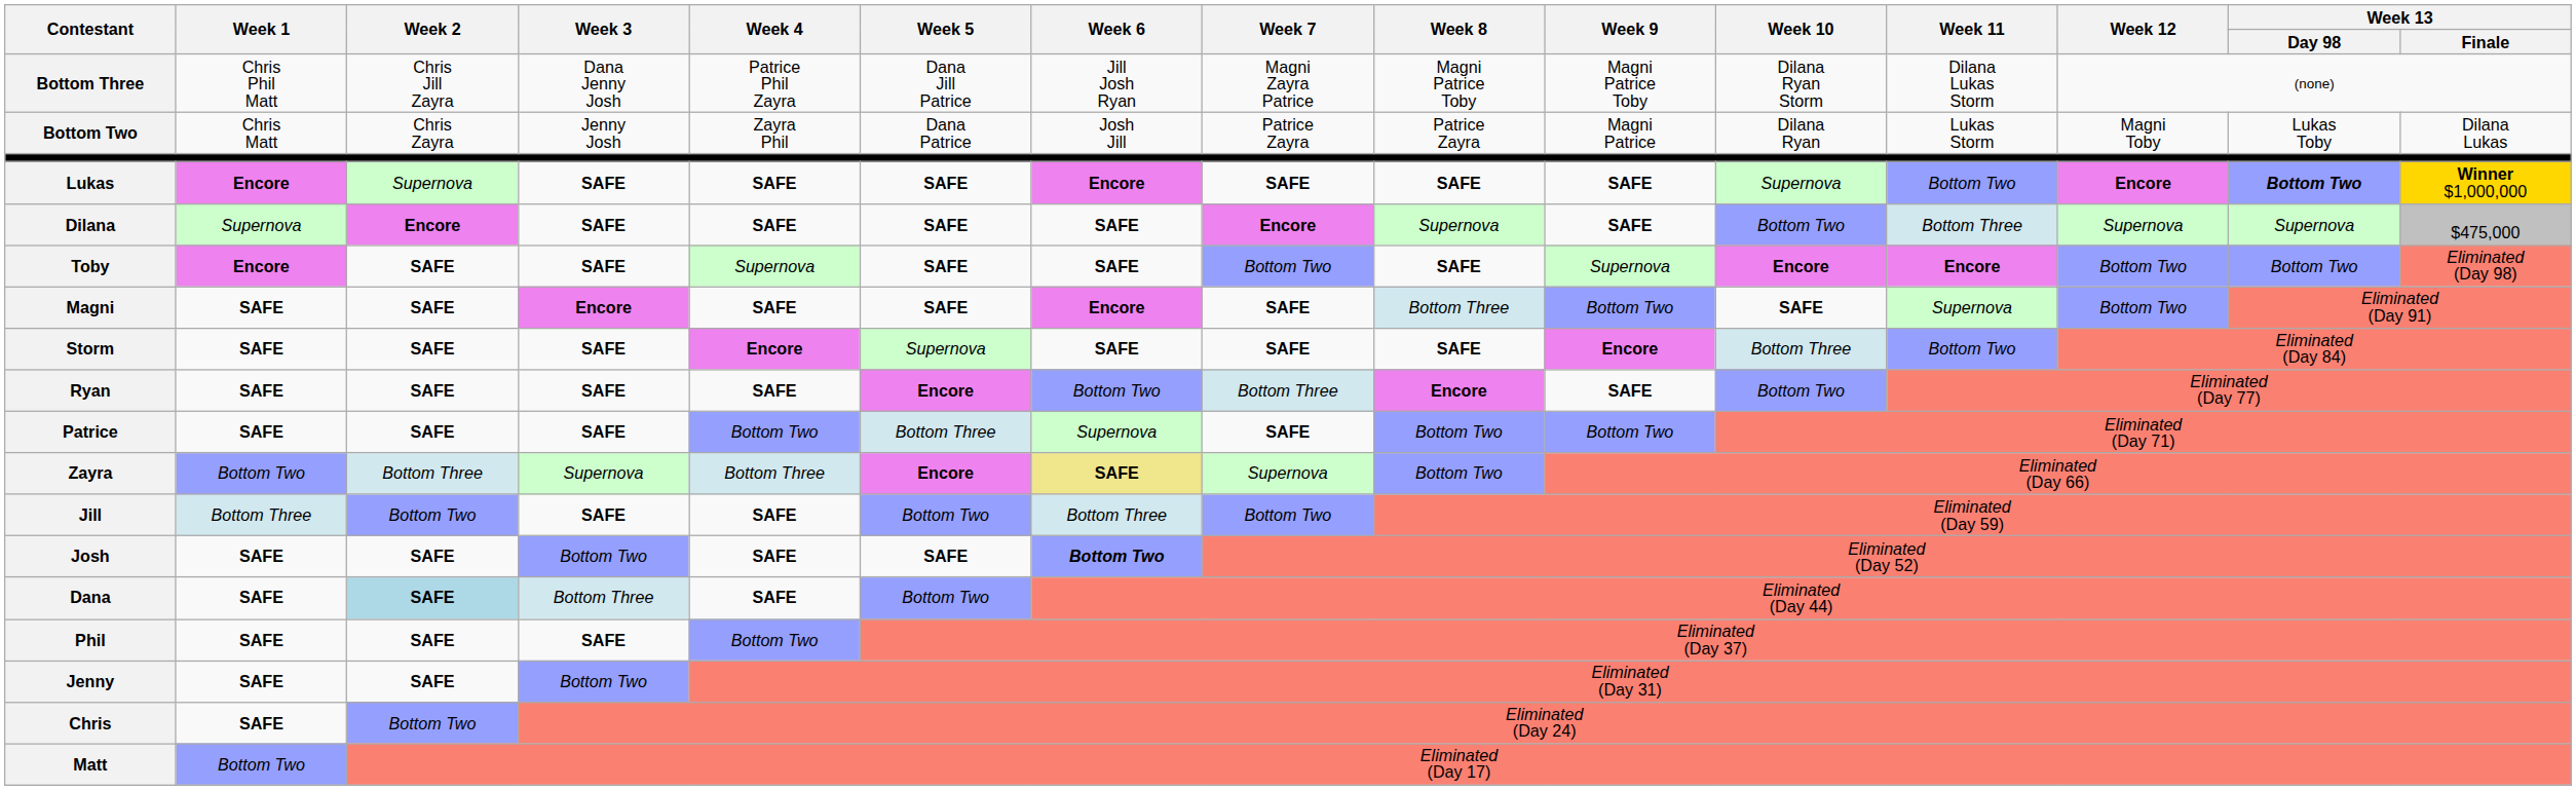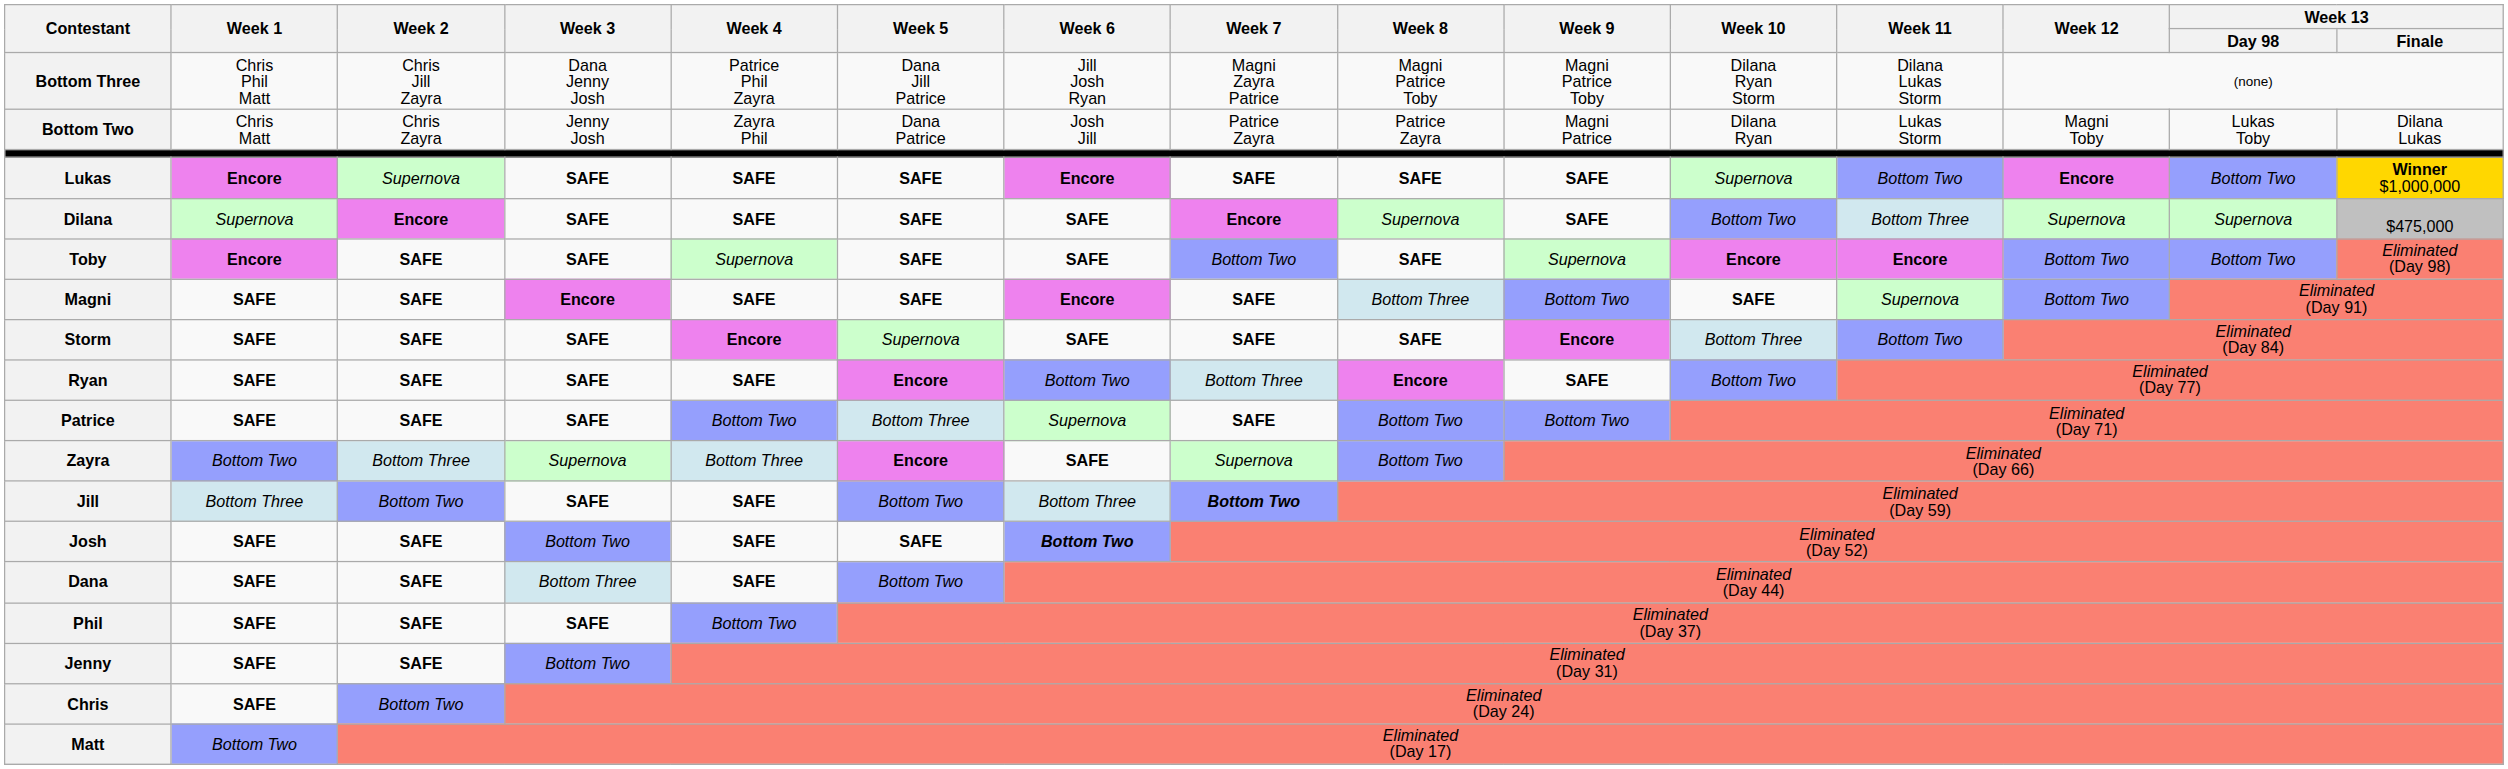Lukas | Week 13 / Day 98: bold -> normal
Zayra | Week 6: khaki background -> no background
Jill | Week 7: normal -> bold
Dana | Week 2: lightblue background -> no background
